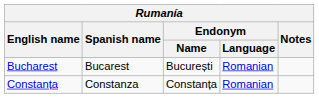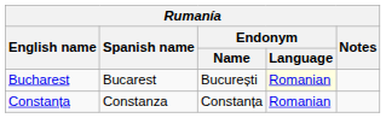Bucharest | Endonym / Language: no background -> lightyellow background
